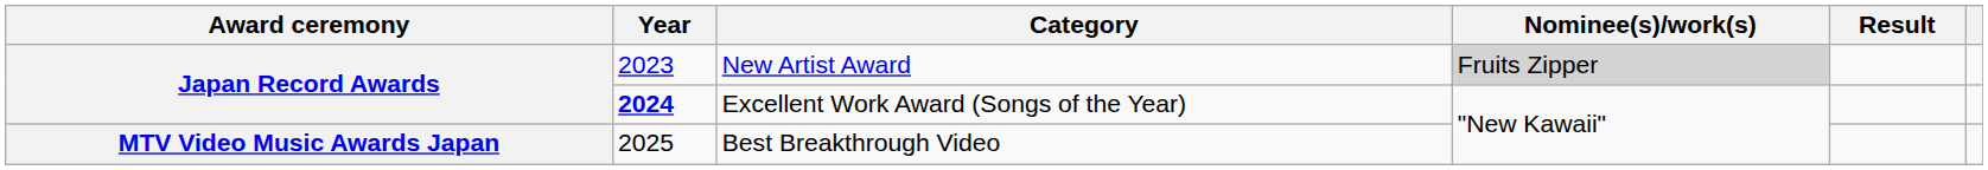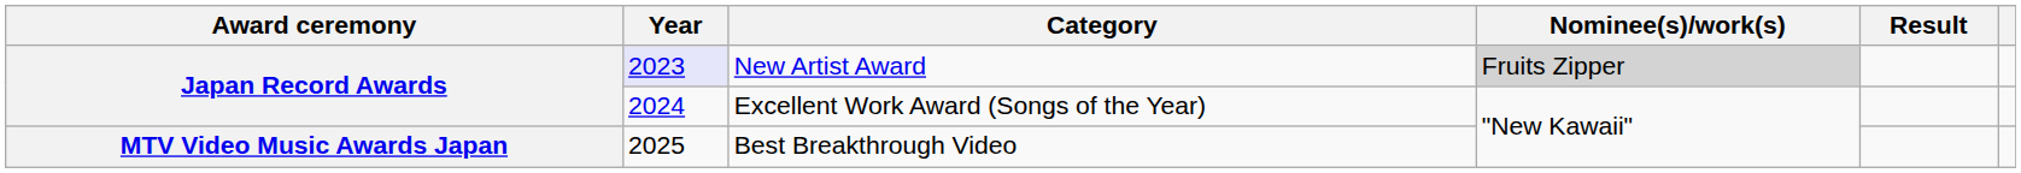New Artist Award | Year: no background -> lavender background
Excellent Work Award (Songs of the Year) | Year: bold -> normal
